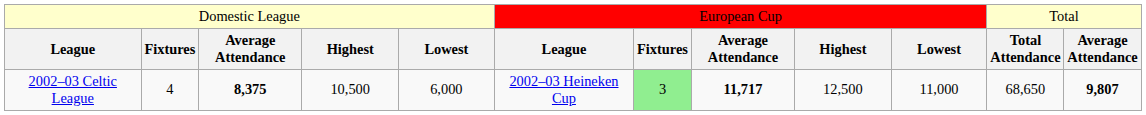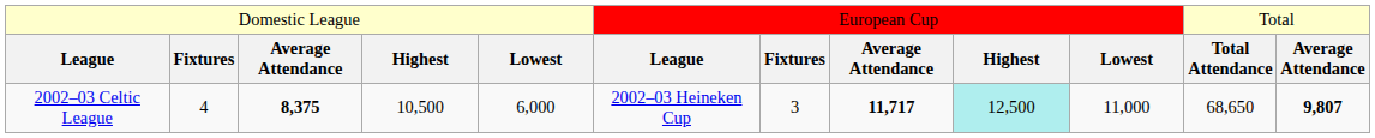2002–03 Celtic League | column 7: lightgreen background -> no background
2002–03 Celtic League | column 9: no background -> paleturquoise background
